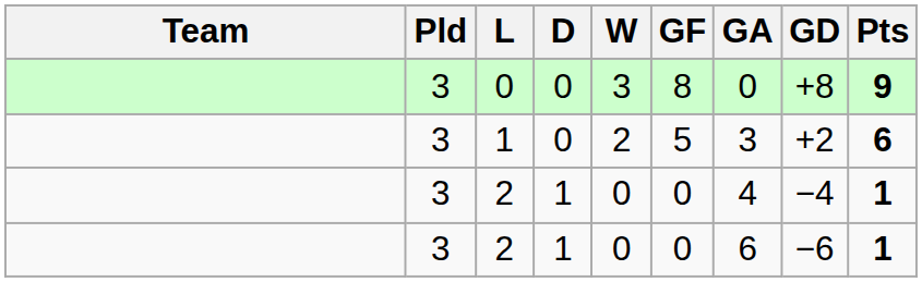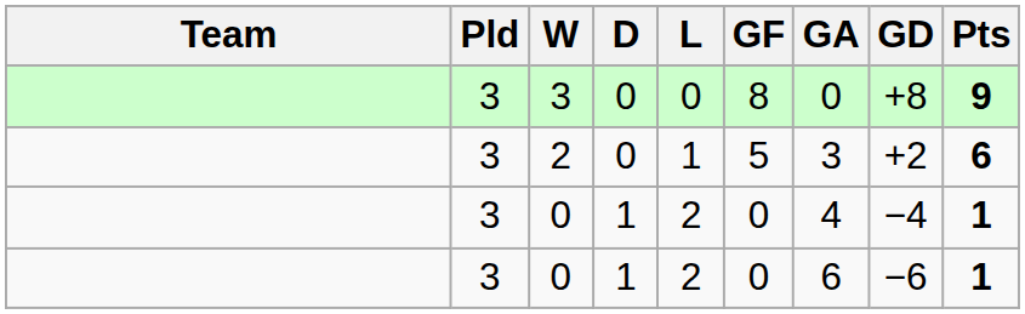columns swapped: W <-> L
